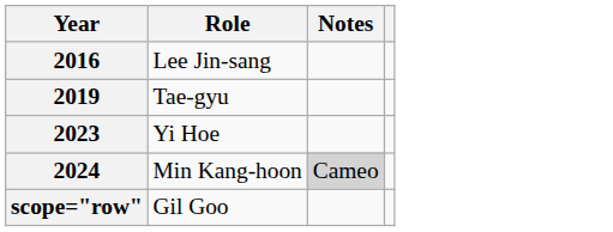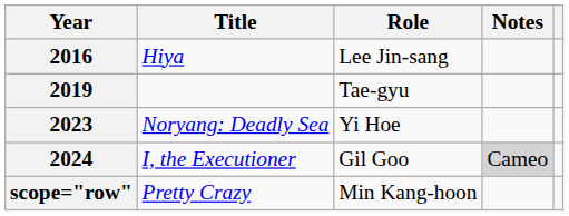+ column: Title | Hiya | Noryang: Deadly Sea | I, the Executioner | Pretty Crazy
2024 | Role: Min Kang-hoon -> Gil Goo
scope="row" | Role: Gil Goo -> Min Kang-hoon
